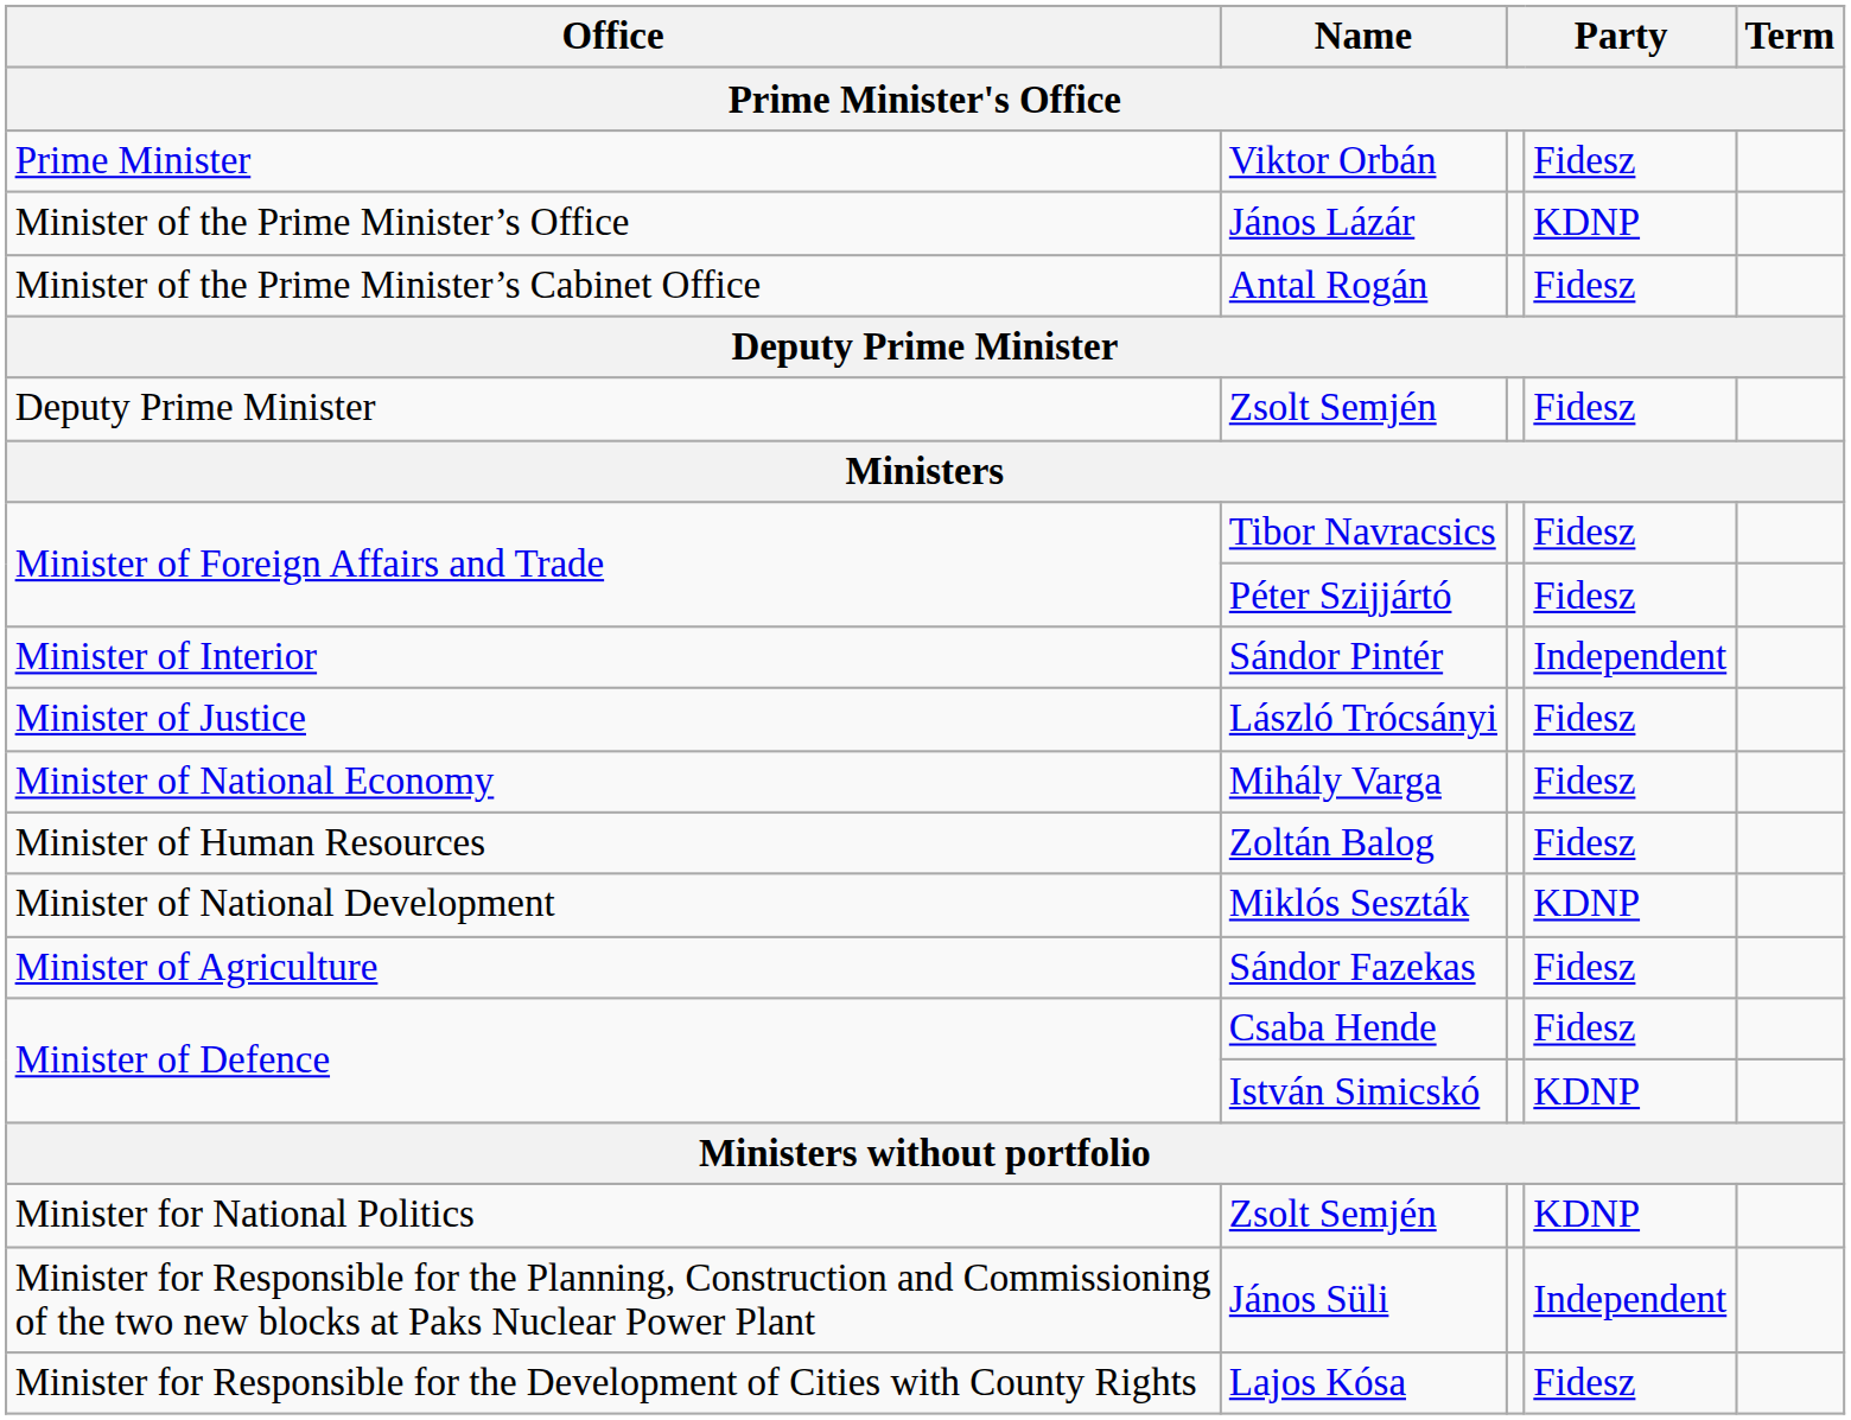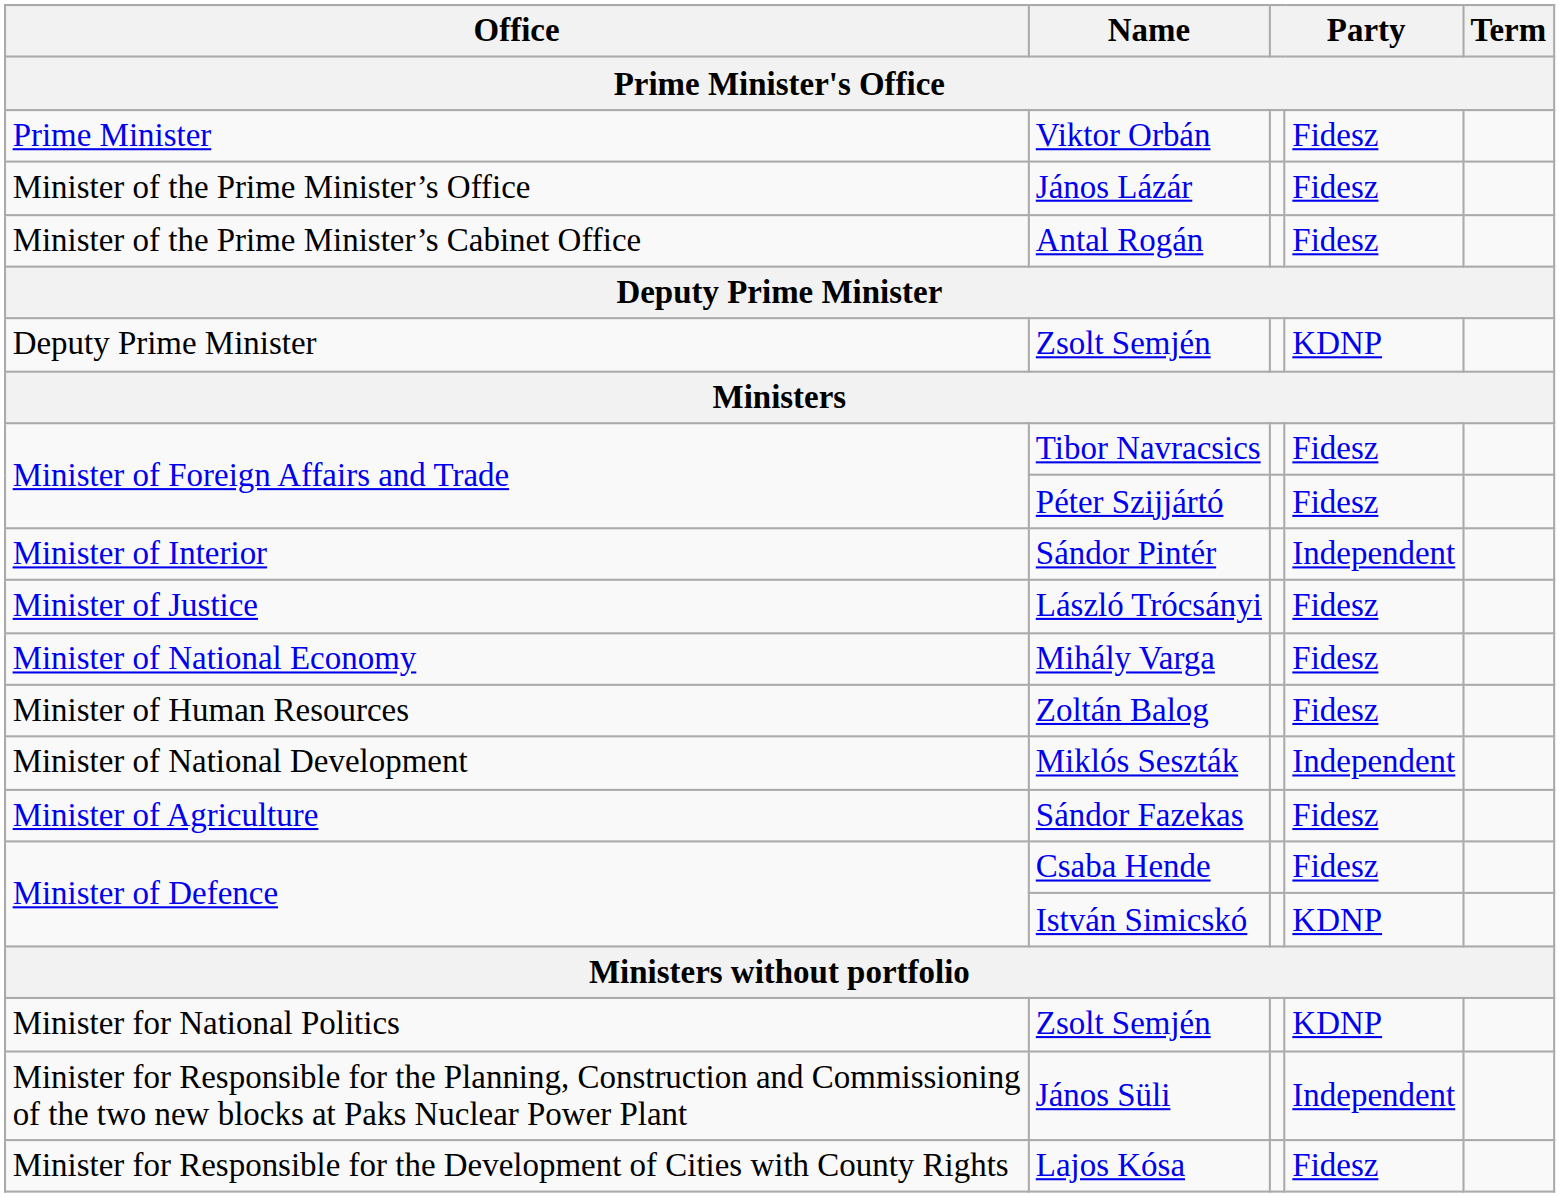János Lázár | column 4: KDNP -> Fidesz
Deputy Prime Minister / Zsolt Semjén | column 4: Fidesz -> KDNP
Miklós Seszták | column 4: KDNP -> Independent
